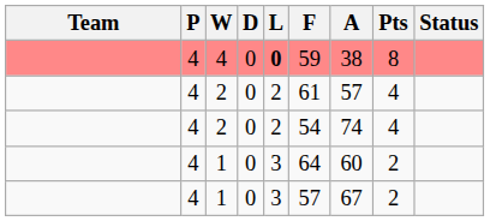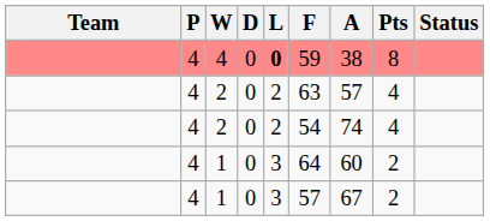row 3 | F: 61 -> 63
